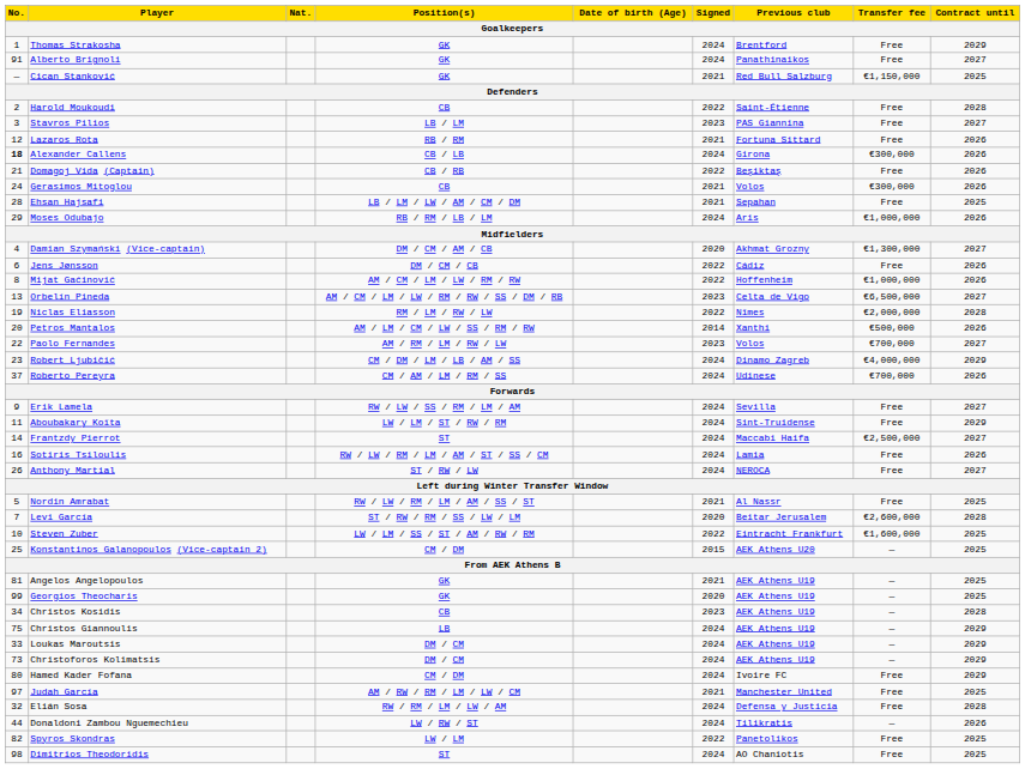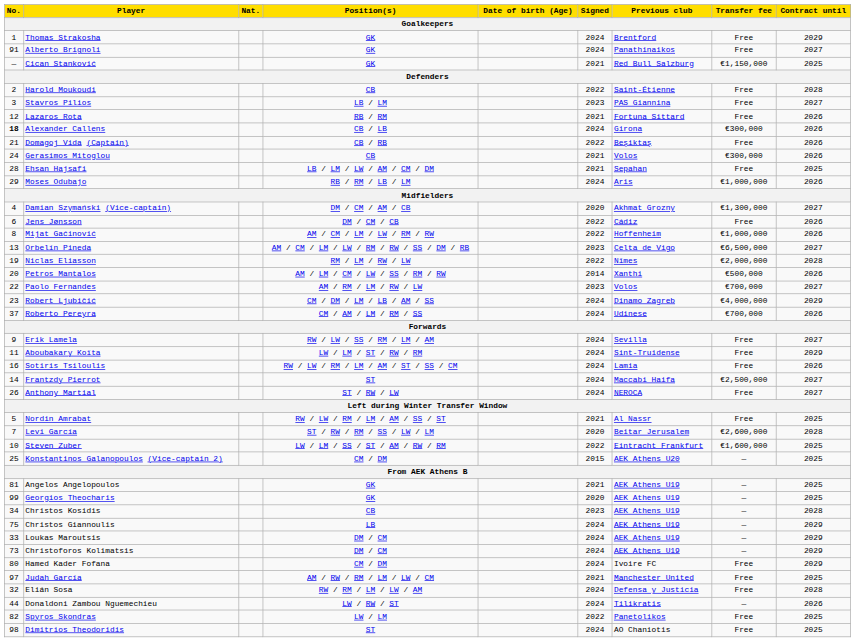rows swapped: Frantzdy Pierrot <-> Sotiris Tsiloulis
